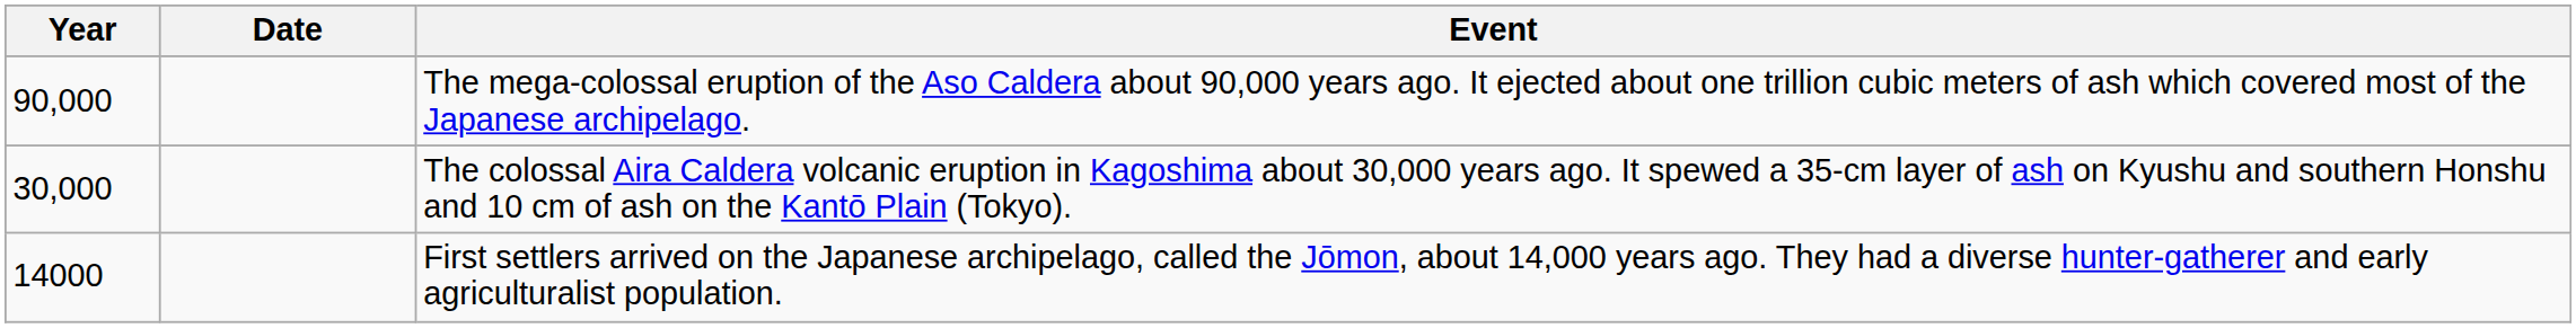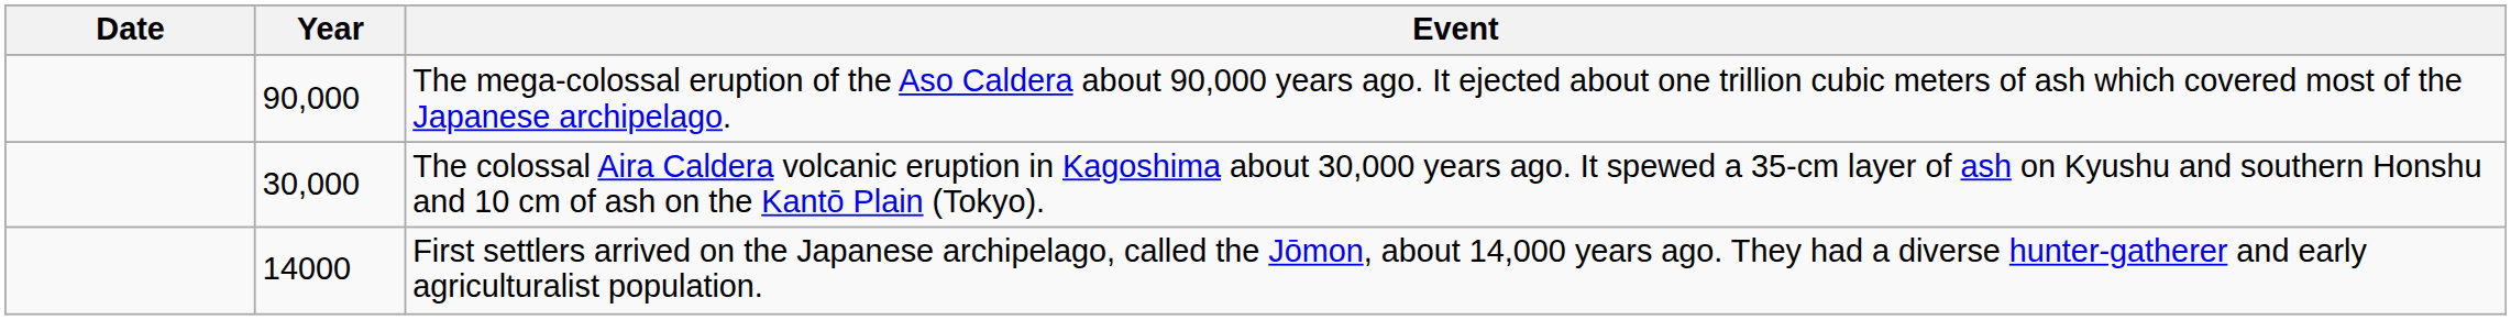columns swapped: Year <-> Date
